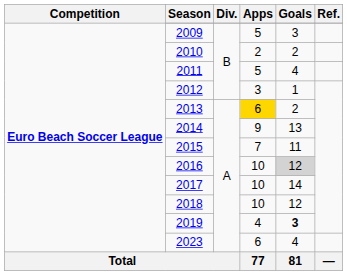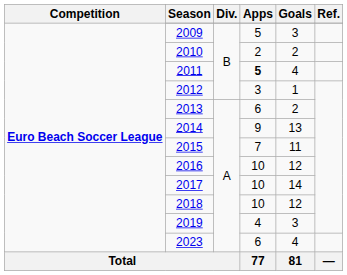2011 | Apps: normal -> bold
2013 | Apps: gold background -> no background
2016 | Goals: lightgrey background -> no background
2019 | Goals: bold -> normal
